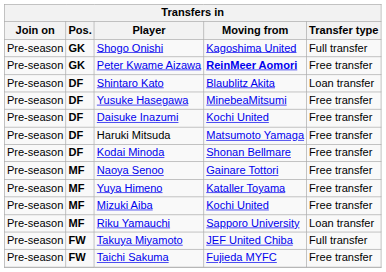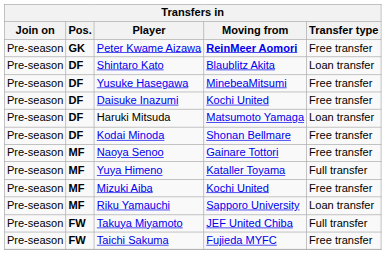- row: Pre-season | GK | Shogo Onishi | Kagoshima United | Full transfer
Haruki Mitsuda | Transfer type: Free transfer -> Loan transfer
Yuya Himeno | Transfer type: Free transfer -> Full transfer
